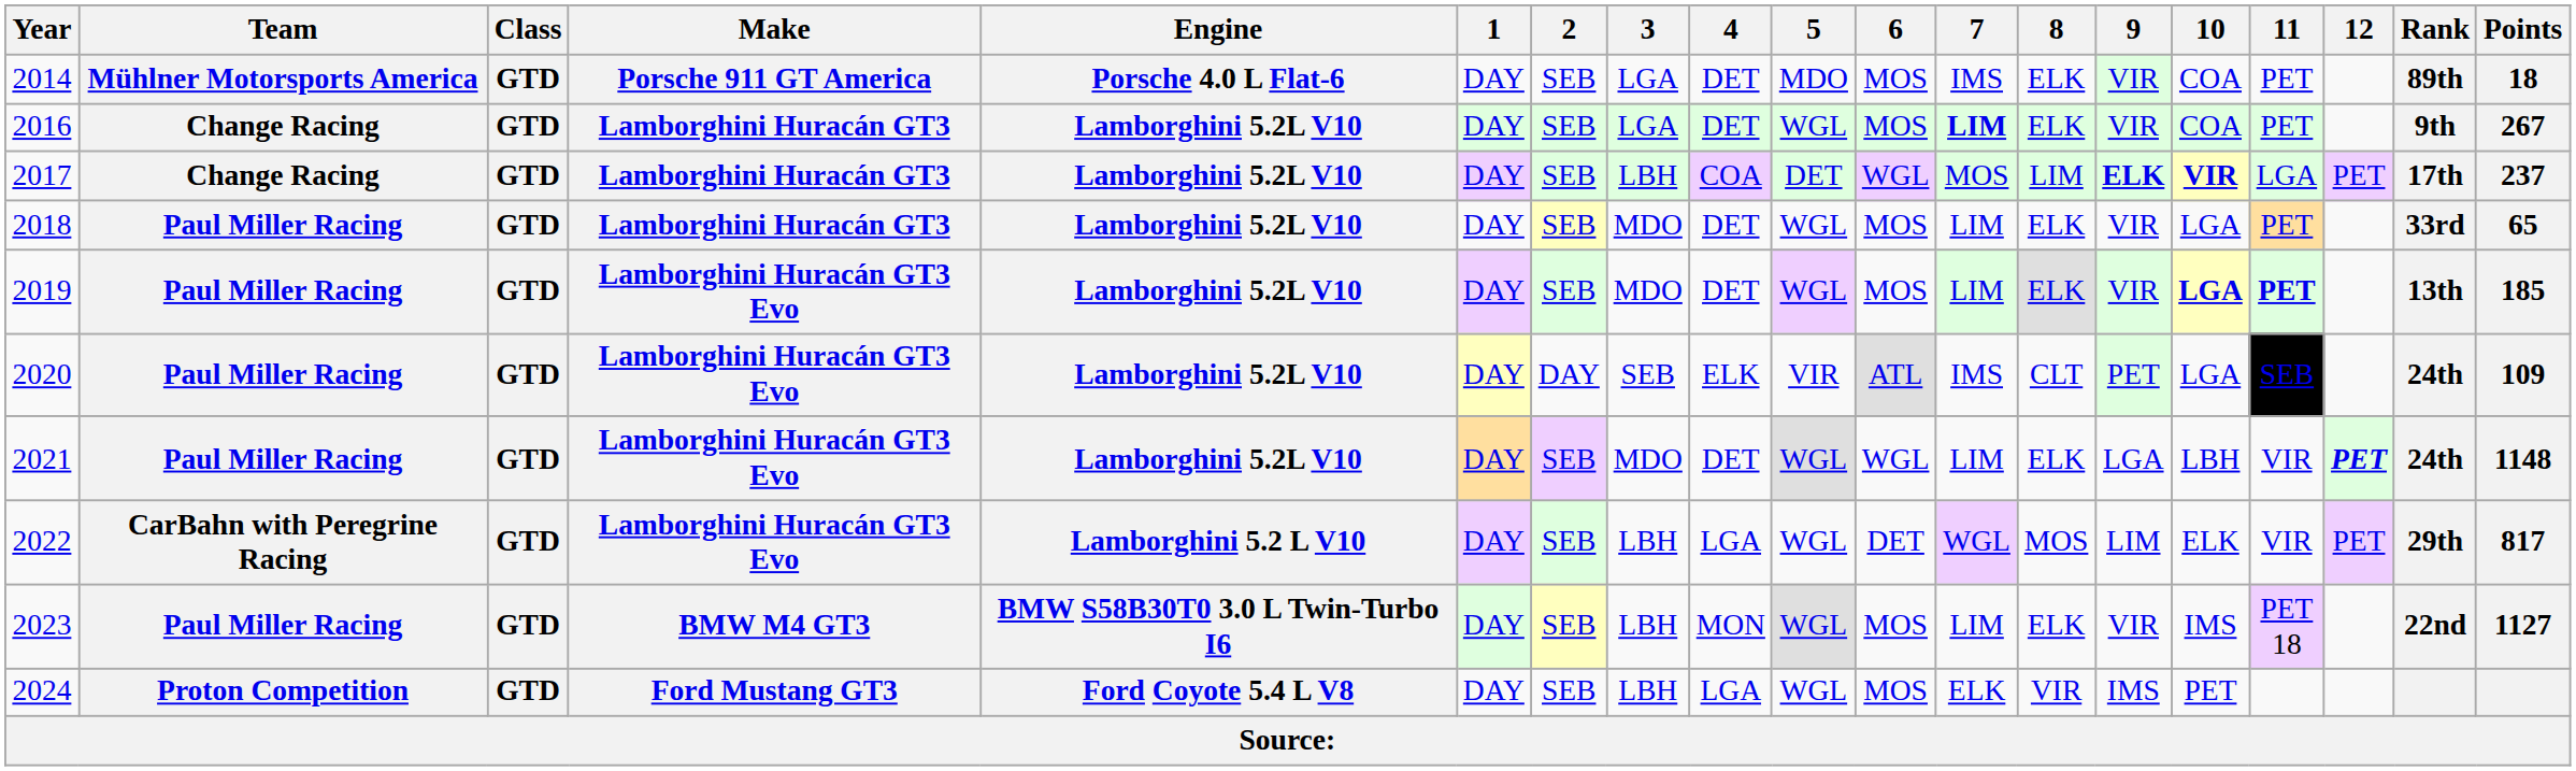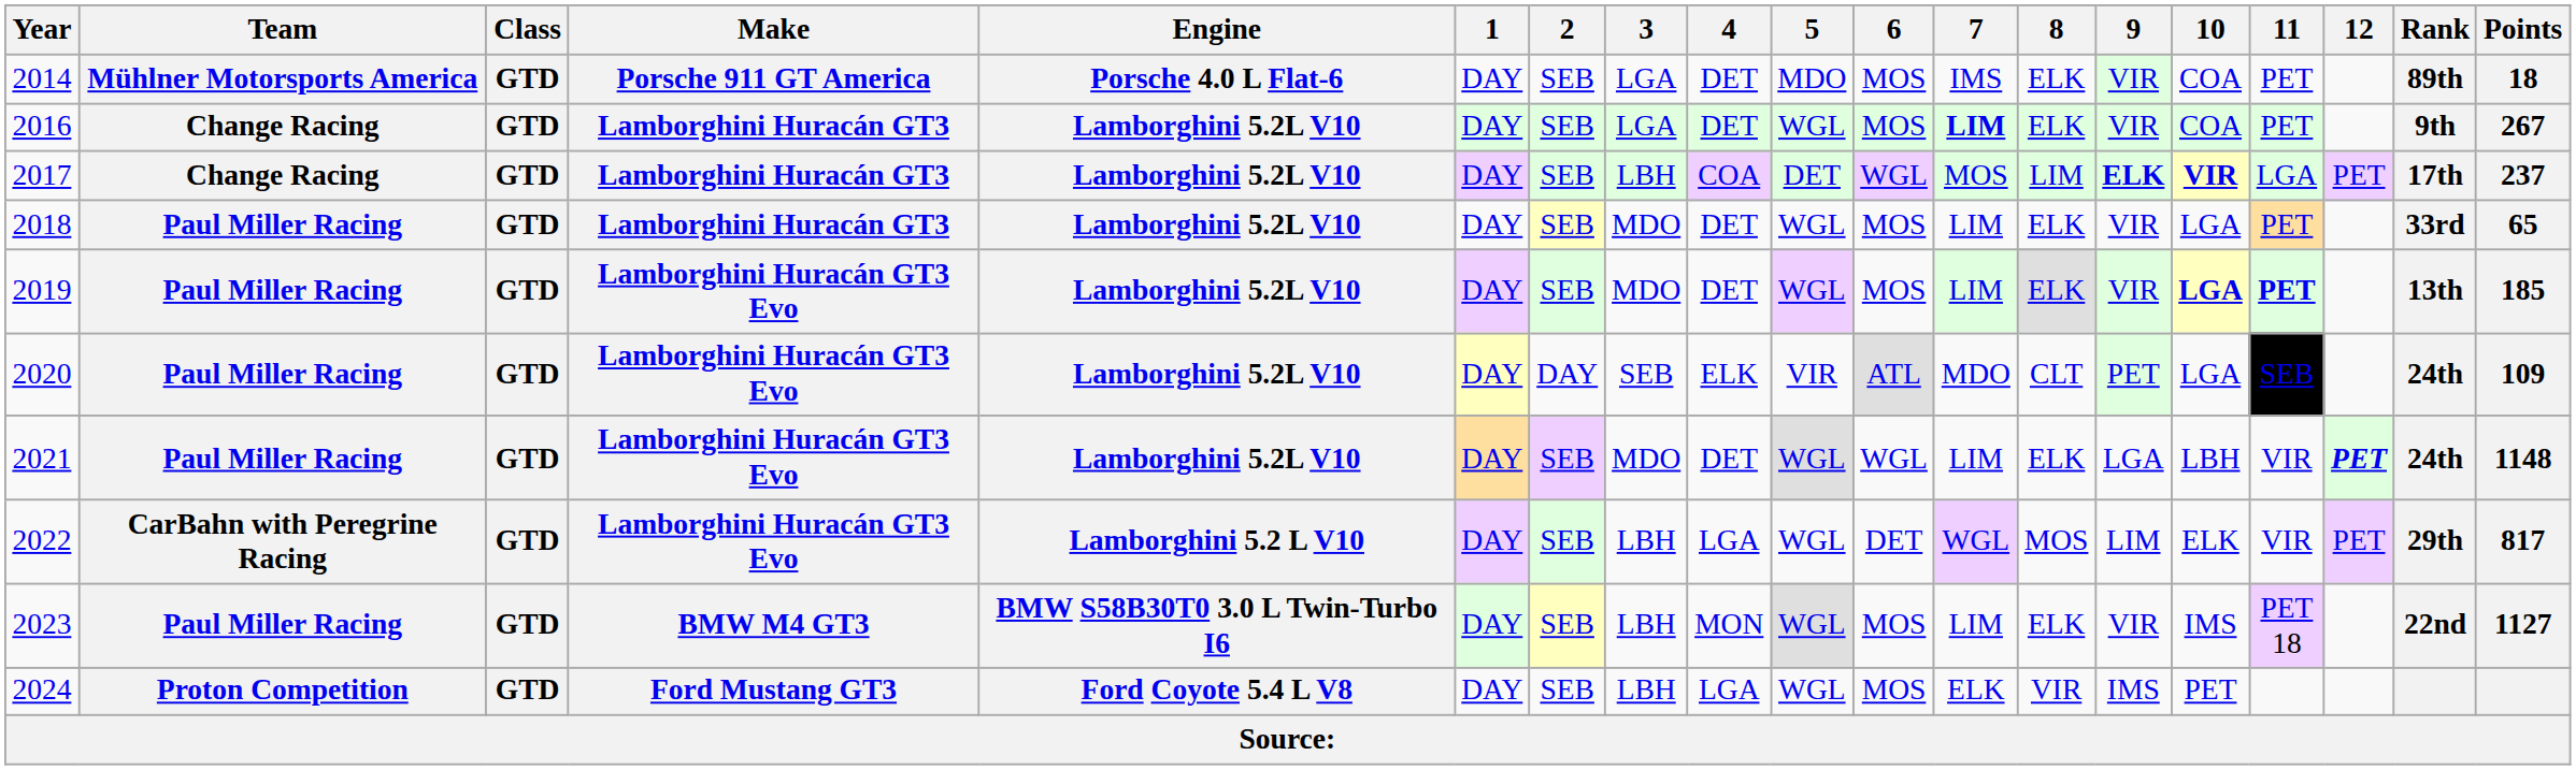2020 | 7: IMS -> MDO
